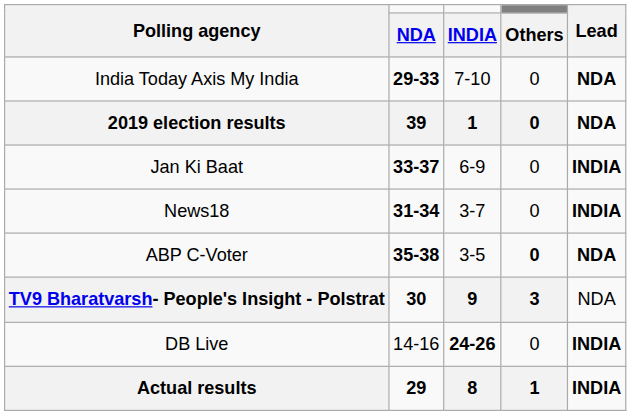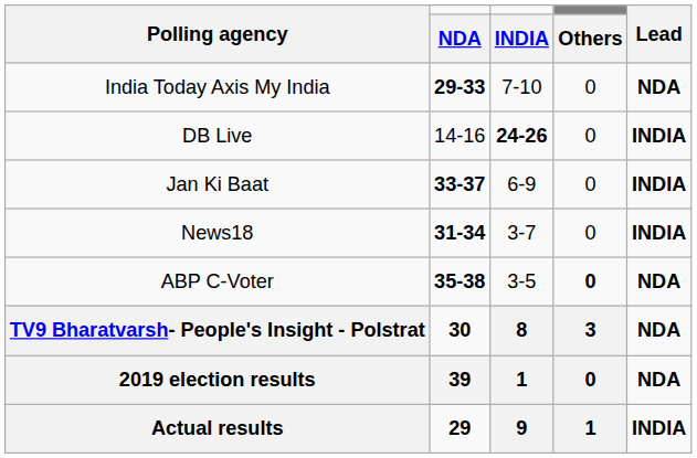rows swapped: DB Live <-> 2019 election results
TV9 Bharatvarsh- People's Insight - Polstrat | INDIA: 9 -> 8
TV9 Bharatvarsh- People's Insight - Polstrat | Lead: normal -> bold
Actual results | INDIA: 8 -> 9
